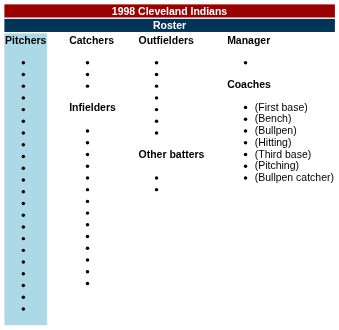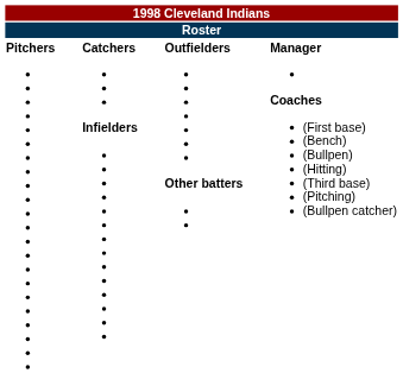Pitchers | column 1: lightblue background -> no background
